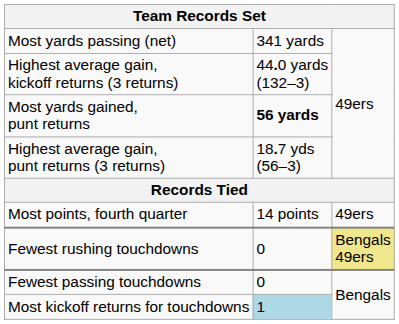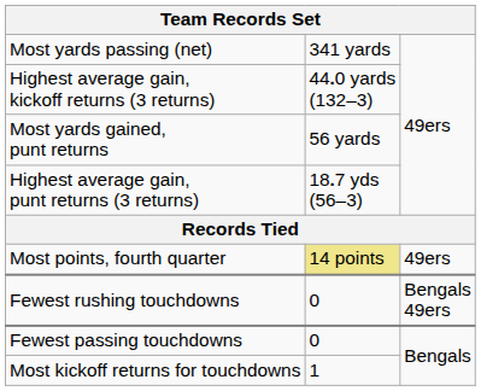Most yards gained, punt returns | column 2: bold -> normal
Most points, fourth quarter | column 2: no background -> khaki background
Fewest rushing touchdowns | column 3: khaki background -> no background
Most kickoff returns for touchdowns | column 2: lightblue background -> no background
